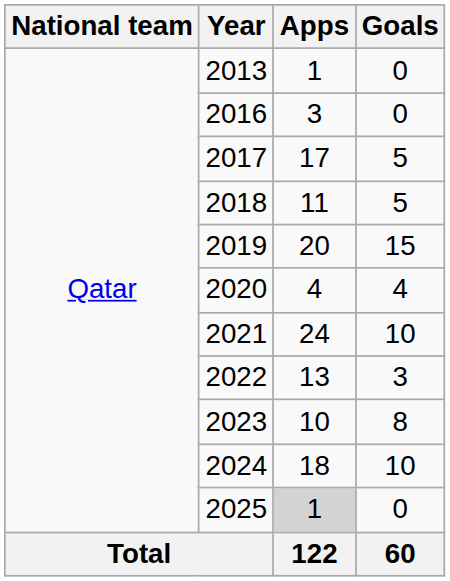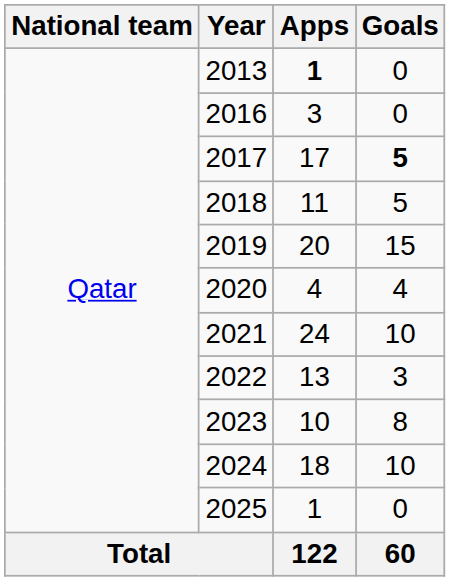2013 | Apps: normal -> bold
2017 | Goals: normal -> bold
2025 | Apps: lightgrey background -> no background
